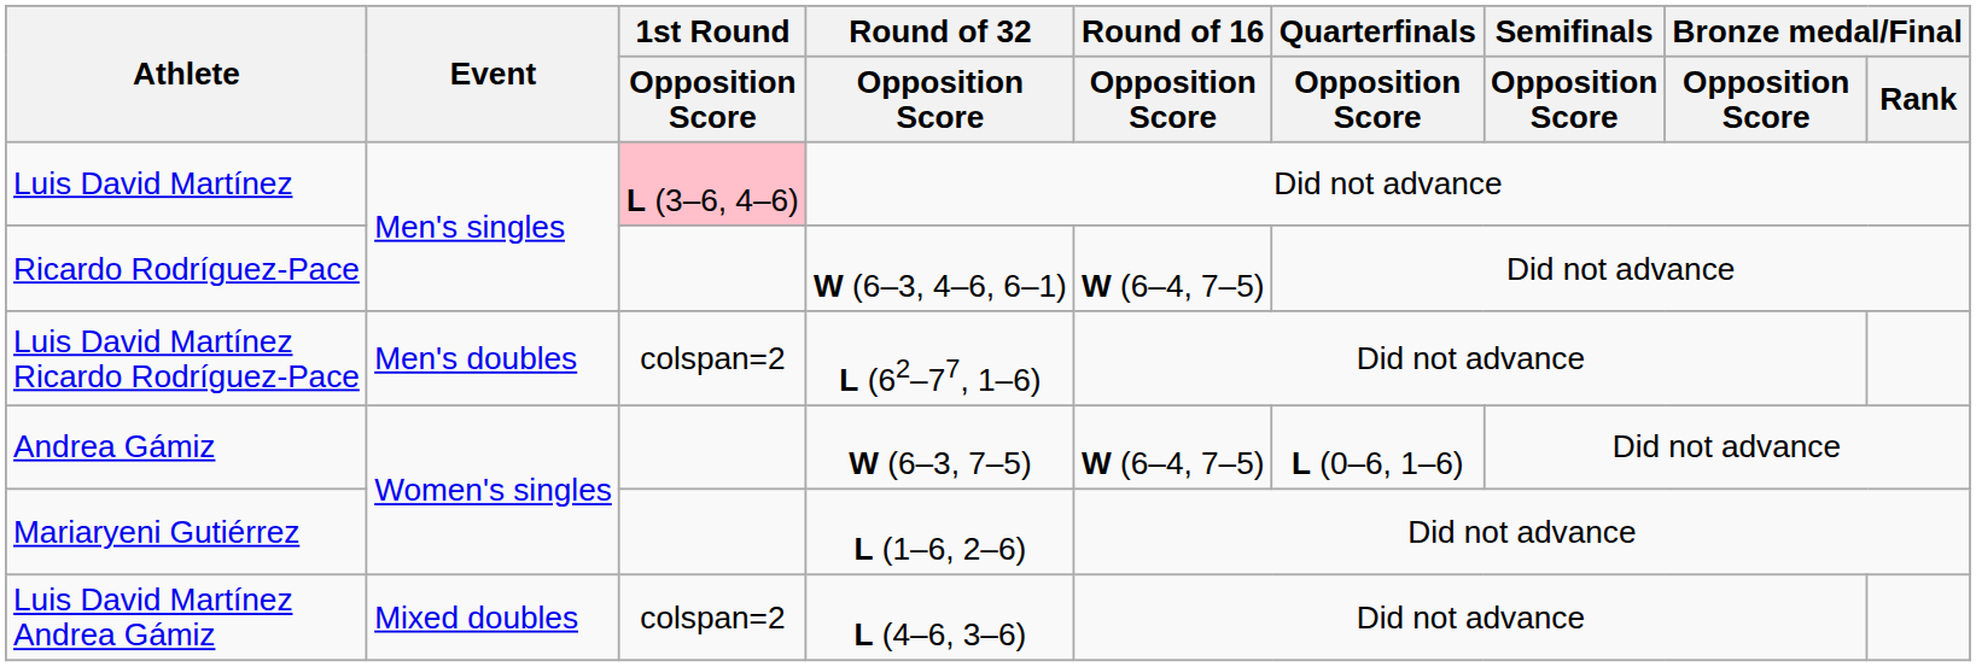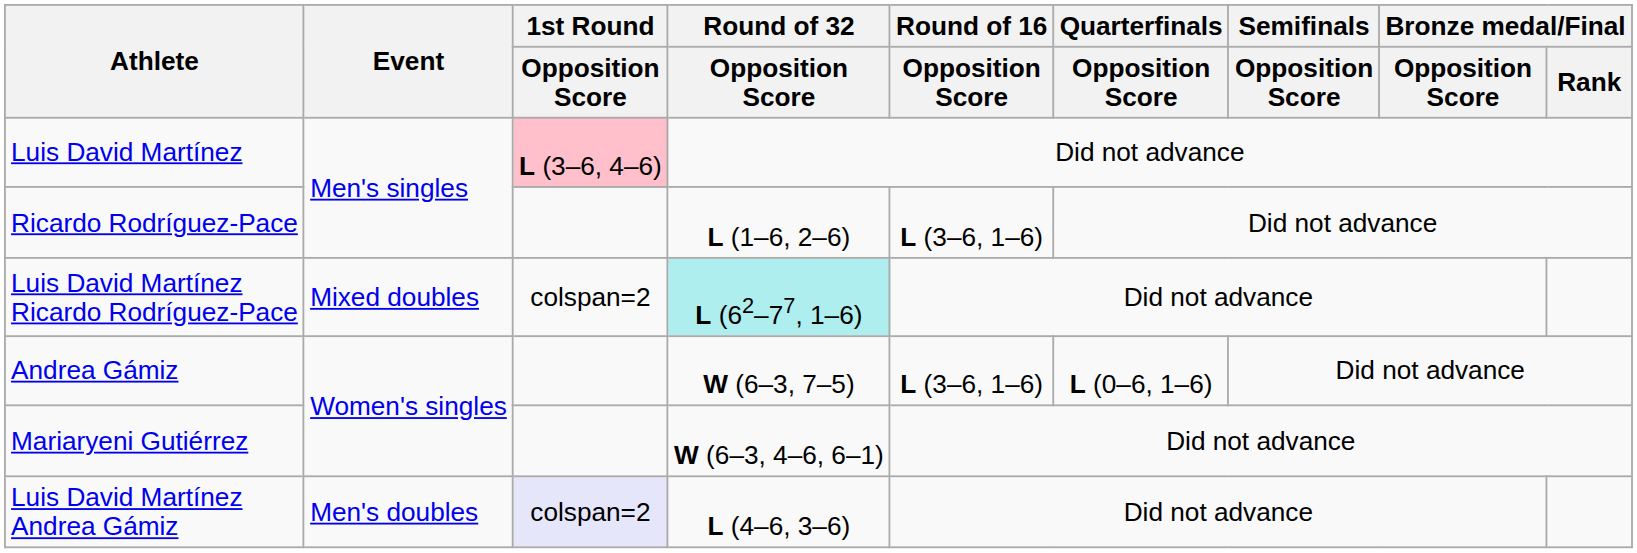Ricardo Rodríguez-Pace | Round of 32 / Opposition Score: W (6–3, 4–6, 6–1) -> L (1–6, 2–6)
Ricardo Rodríguez-Pace | Round of 16 / Opposition Score: W (6–4, 7–5) -> L (3–6, 1–6)
Luis David Martínez Ricardo Rodríguez-Pace | Event: Men's doubles -> Mixed doubles
Luis David Martínez Ricardo Rodríguez-Pace | Round of 32 / Opposition Score: no background -> paleturquoise background
Andrea Gámiz | Round of 16 / Opposition Score: W (6–4, 7–5) -> L (3–6, 1–6)
Mariaryeni Gutiérrez | Round of 32 / Opposition Score: L (1–6, 2–6) -> W (6–3, 4–6, 6–1)
Luis David Martínez Andrea Gámiz | Event: Mixed doubles -> Men's doubles
Luis David Martínez Andrea Gámiz | 1st Round / Opposition Score: no background -> lavender background
